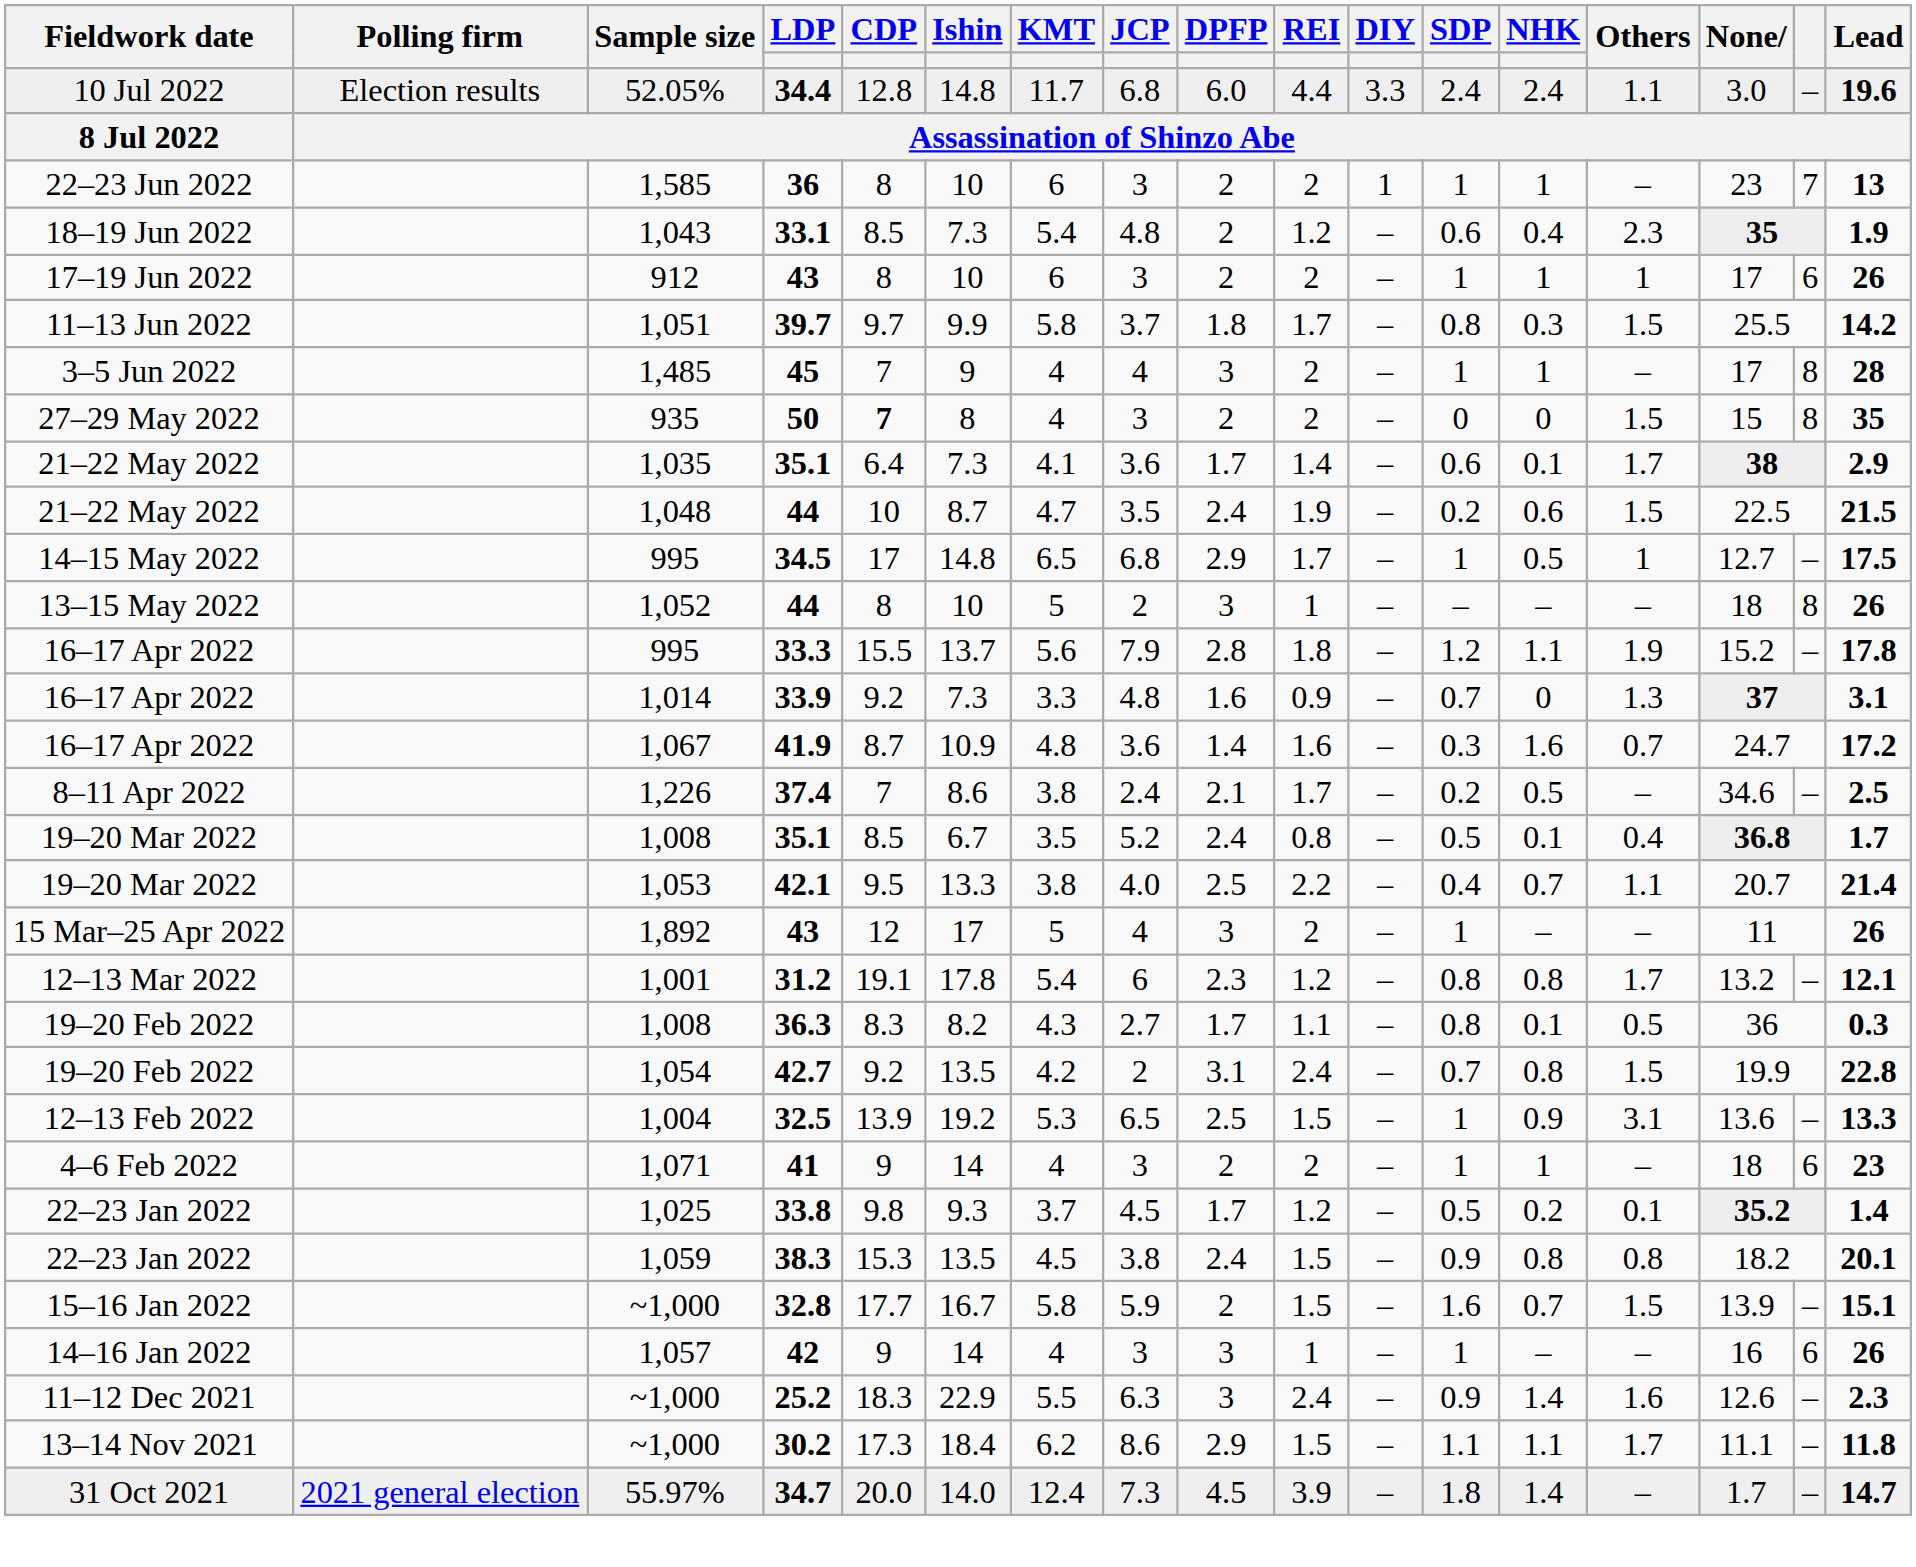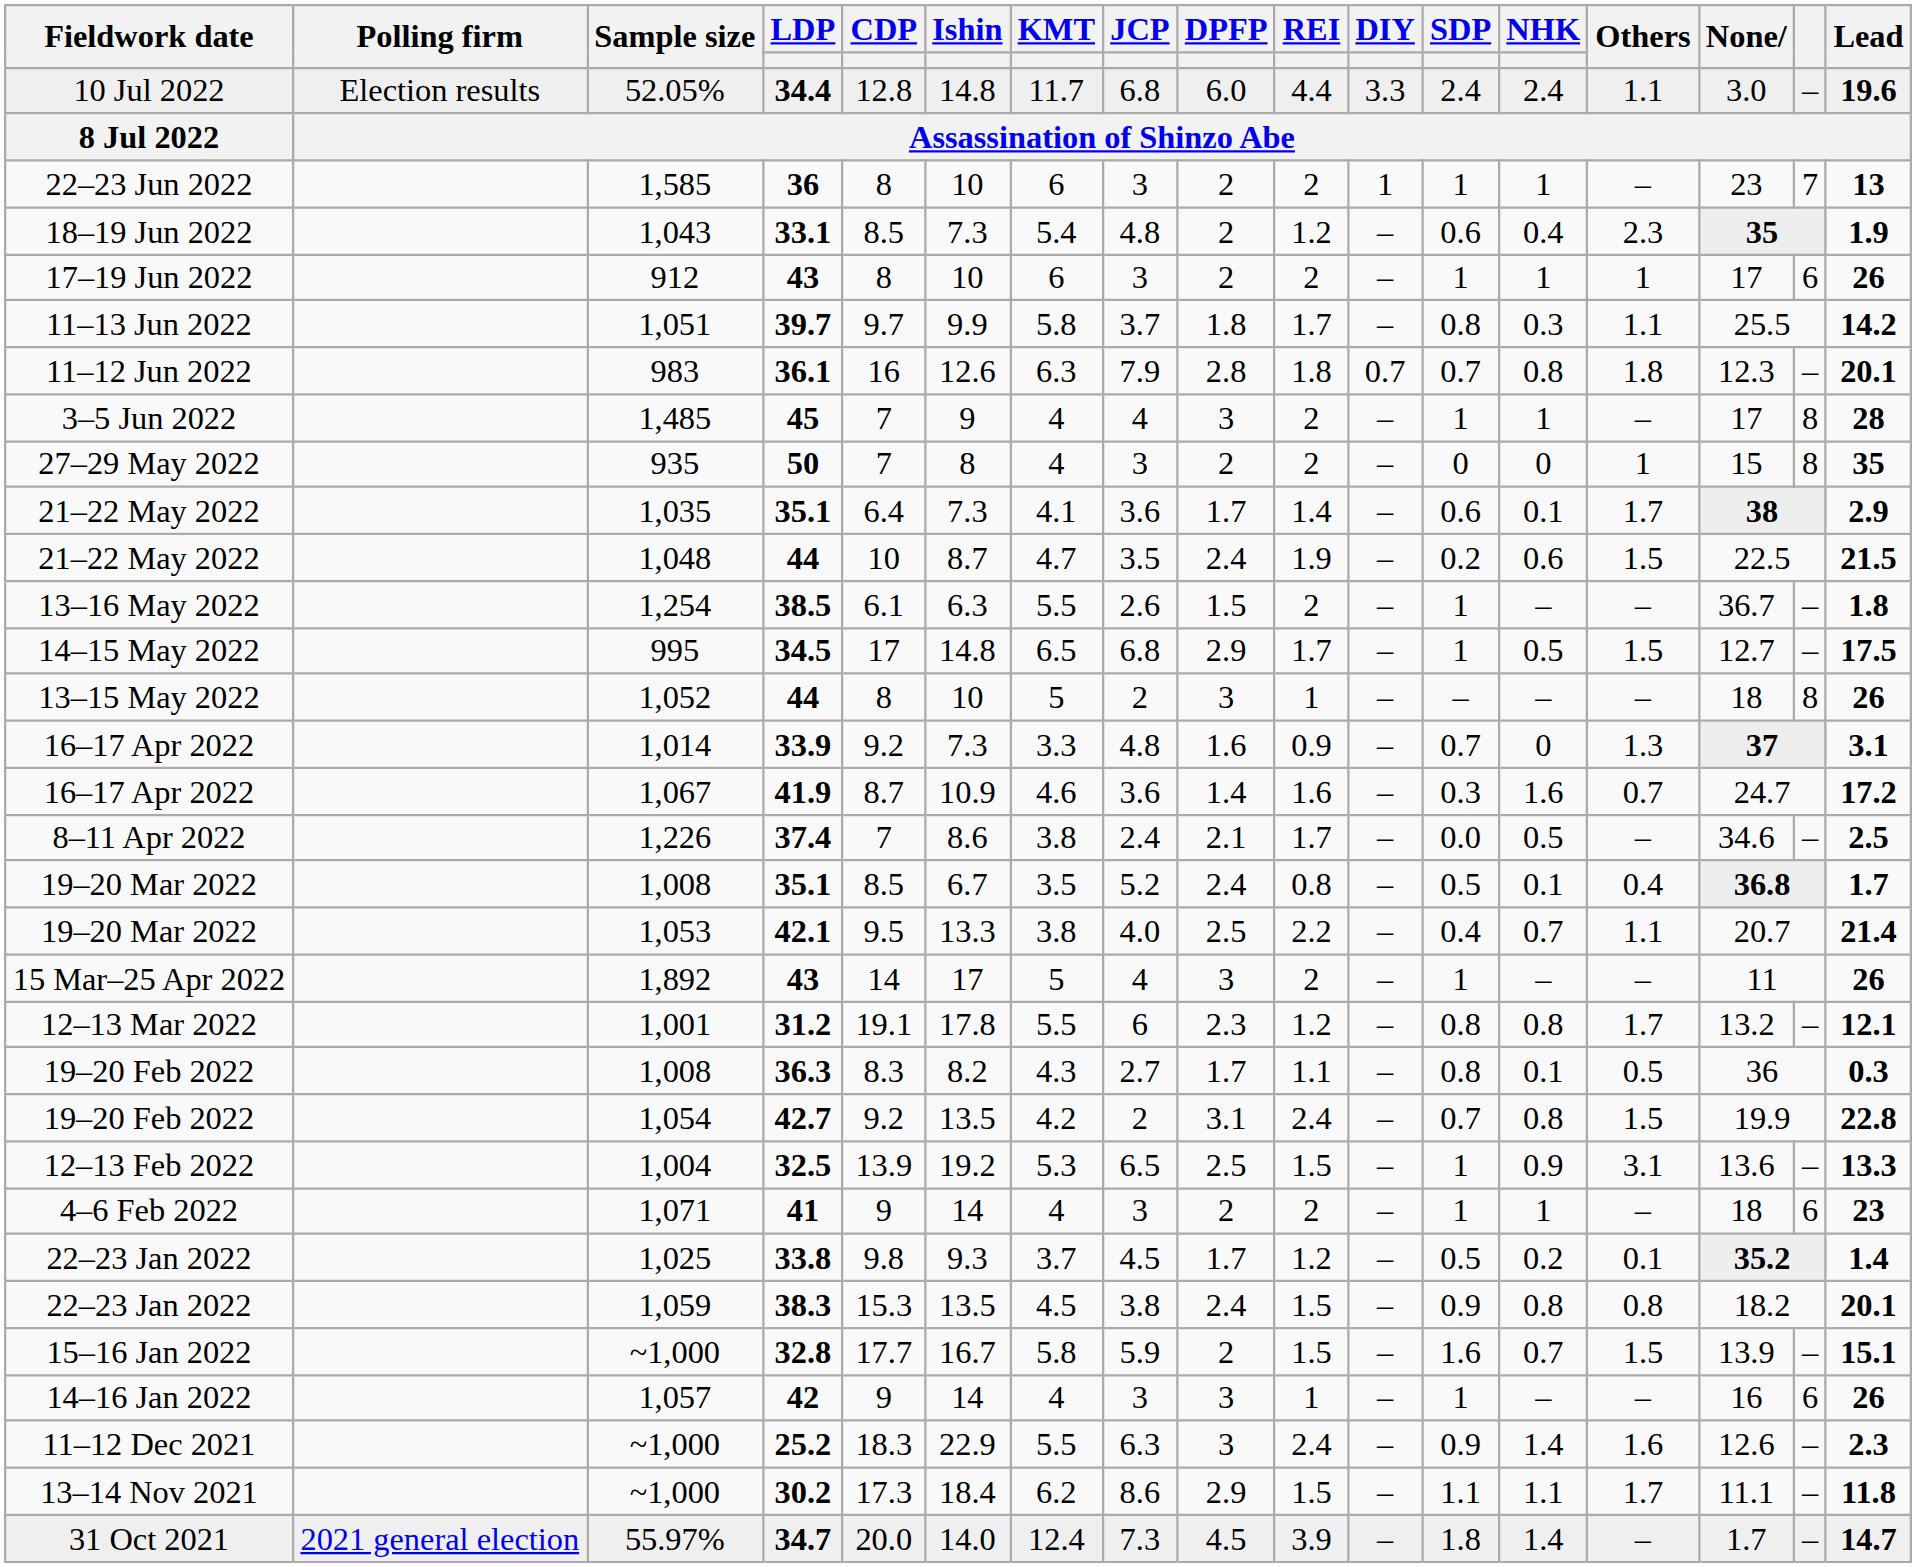39.7 | Others: 1.5 -> 1.1
+ row: 11–12 Jun 2022 | 983 | 36.1 | 16 | 12.6 | 6.3 | 7.9 | 2.8 | 1.8 | 0.7 | 0.7 | 0.8 | 1.8 | 12.3 | – | 20.1
50 | CDP: bold -> normal
50 | Others: 1.5 -> 1
+ row: 13–16 May 2022 | 1,254 | 38.5 | 6.1 | 6.3 | 5.5 | 2.6 | 1.5 | 2 | – | 1 | – | – | 36.7 | – | 1.8
34.5 | Others: 1 -> 1.5
- row: 16–17 Apr 2022 | 995 | 33.3 | 15.5 | 13.7 | 5.6 | 7.9 | 2.8 | 1.8 | – | 1.2 | 1.1 | 1.9 | 15.2 | – | 17.8
41.9 | KMT: 4.8 -> 4.6
37.4 | SDP: 0.2 -> 0.0
1,892 / 43 | CDP: 12 -> 14
31.2 | KMT: 5.4 -> 5.5
